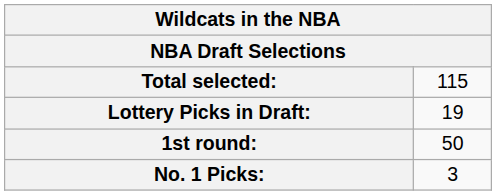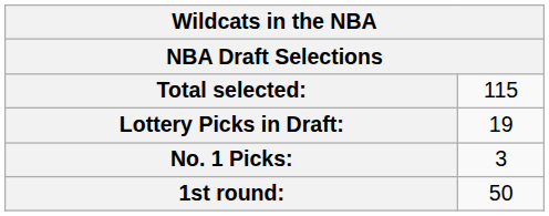rows swapped: 1st round: <-> No. 1 Picks:
